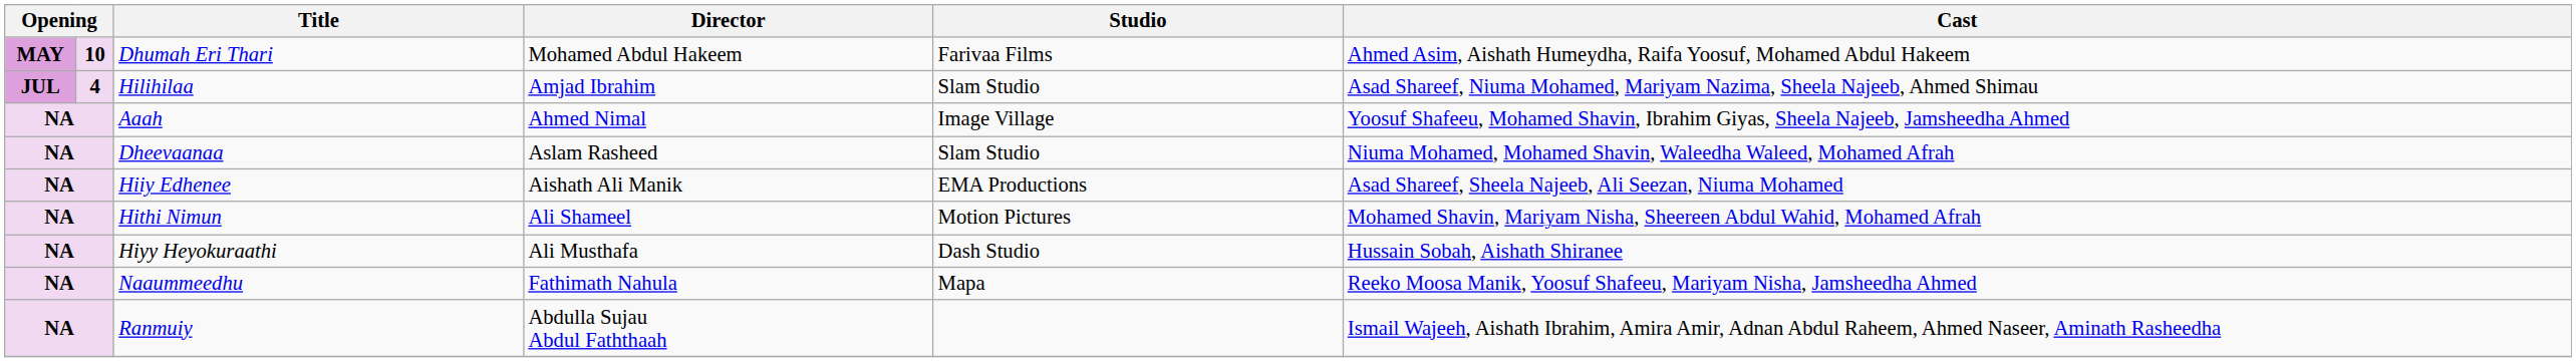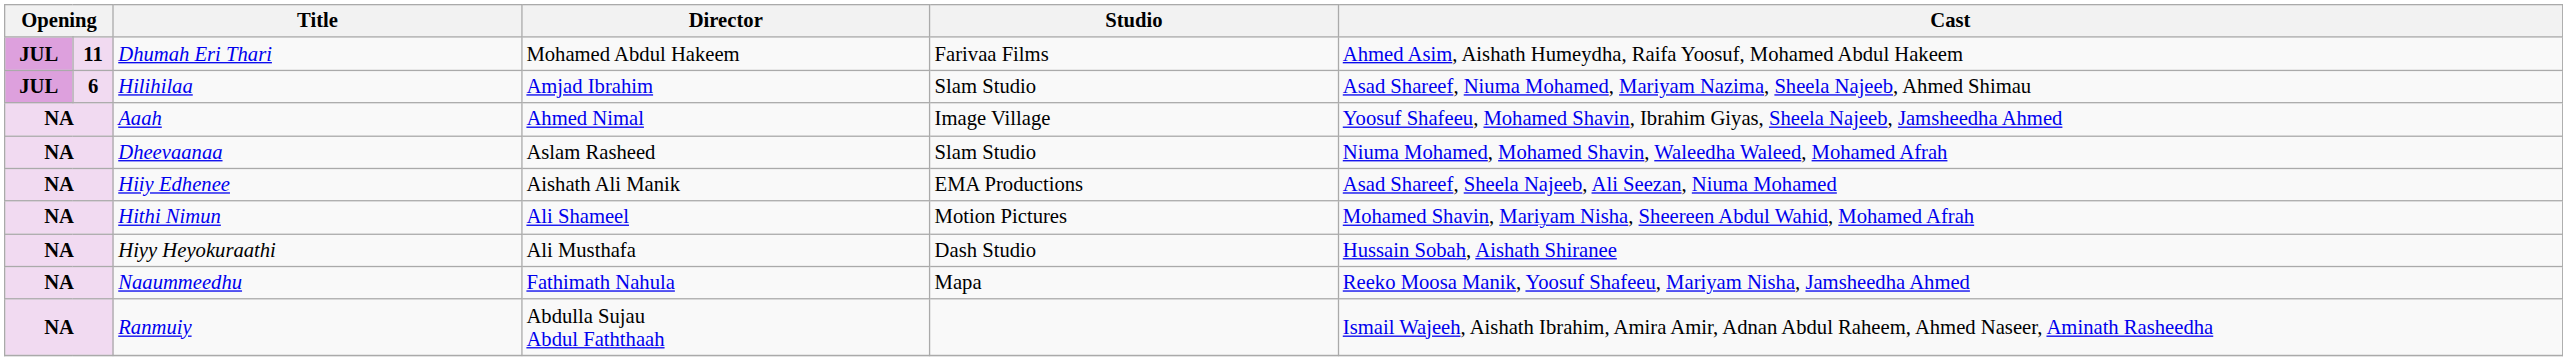Dhumah Eri Thari | column 1: MAY -> JUL
Dhumah Eri Thari | column 2: 10 -> 11
Hilihilaa | column 2: 4 -> 6
